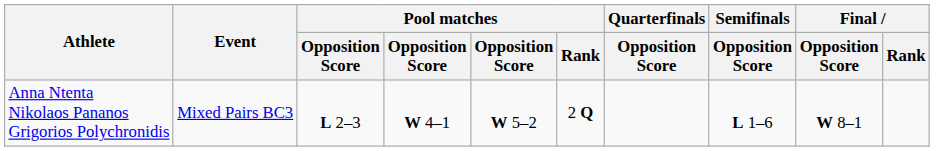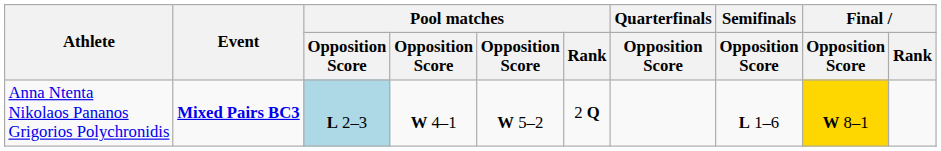Anna Ntenta Nikolaos Pananos Grigorios Polychronidis | Event: normal -> bold
Anna Ntenta Nikolaos Pananos Grigorios Polychronidis | column 3: no background -> lightblue background
Anna Ntenta Nikolaos Pananos Grigorios Polychronidis | Final / Opposition Score: no background -> gold background
